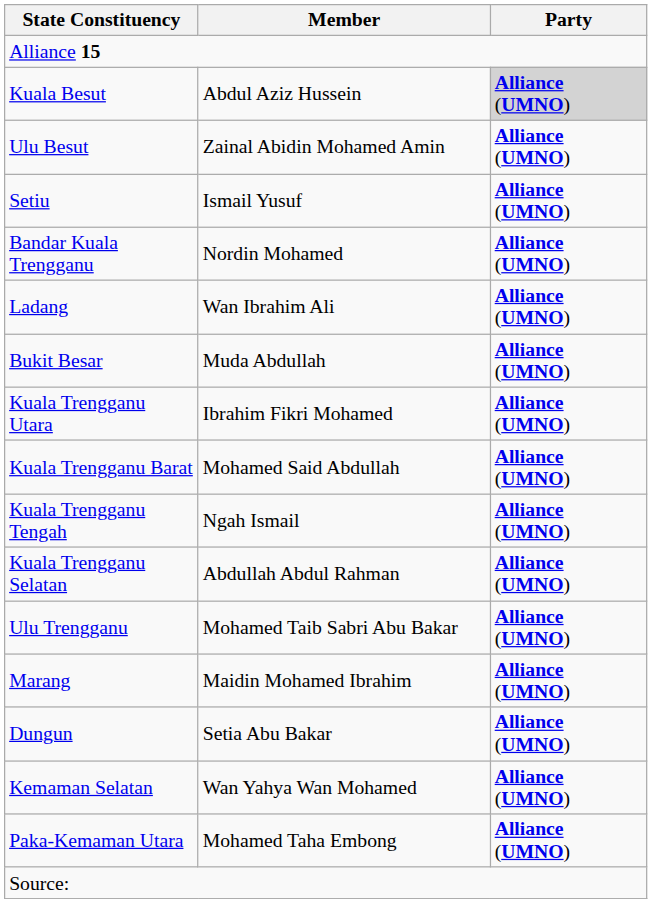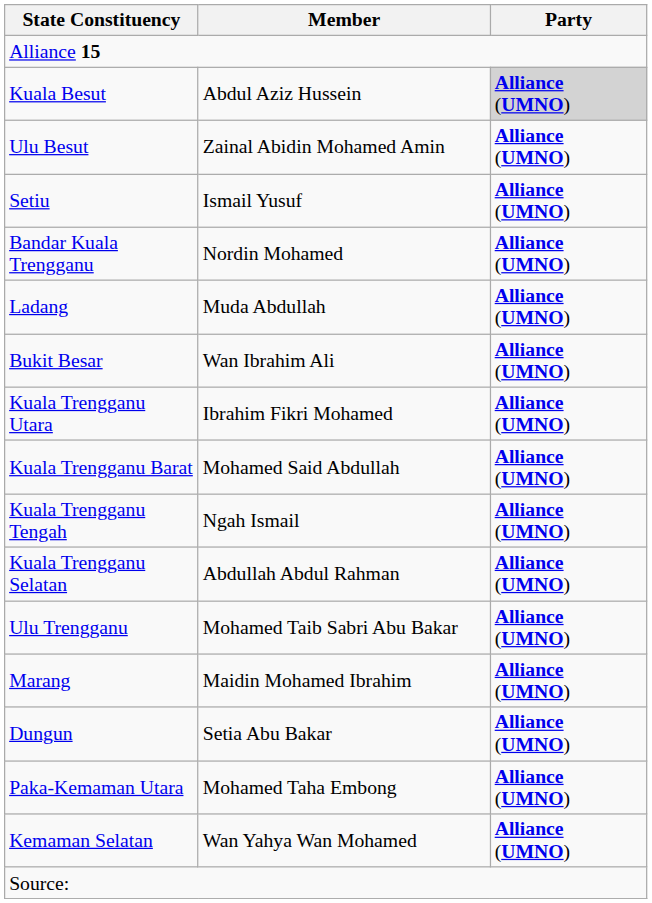Ladang | Member: Wan Ibrahim Ali -> Muda Abdullah
Bukit Besar | Member: Muda Abdullah -> Wan Ibrahim Ali
rows swapped: Paka-Kemaman Utara <-> Kemaman Selatan
